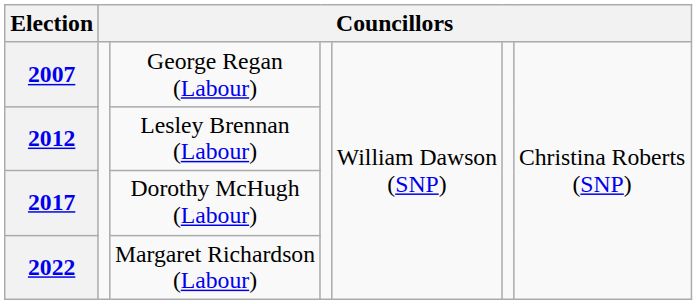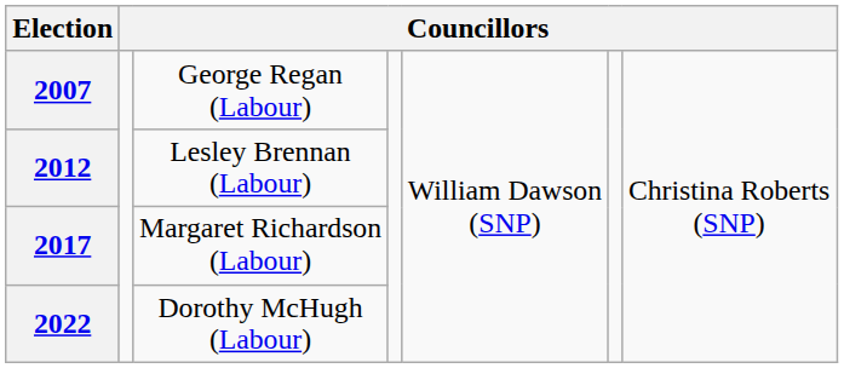2017 | column 3: Dorothy McHugh (Labour) -> Margaret Richardson (Labour)
2022 | column 3: Margaret Richardson (Labour) -> Dorothy McHugh (Labour)
